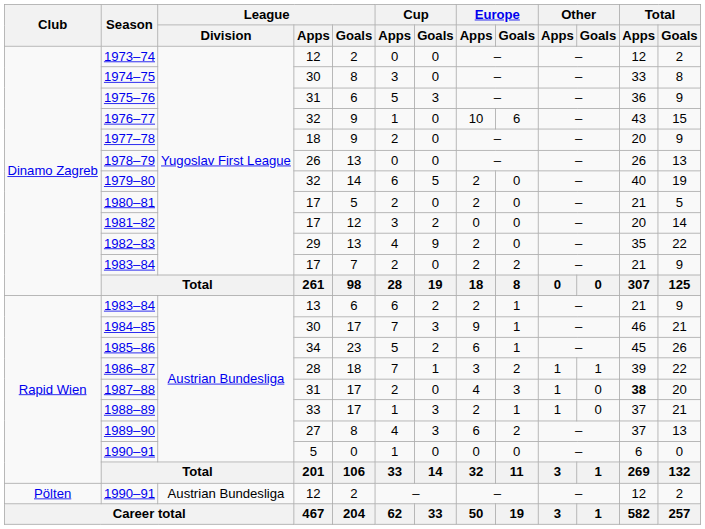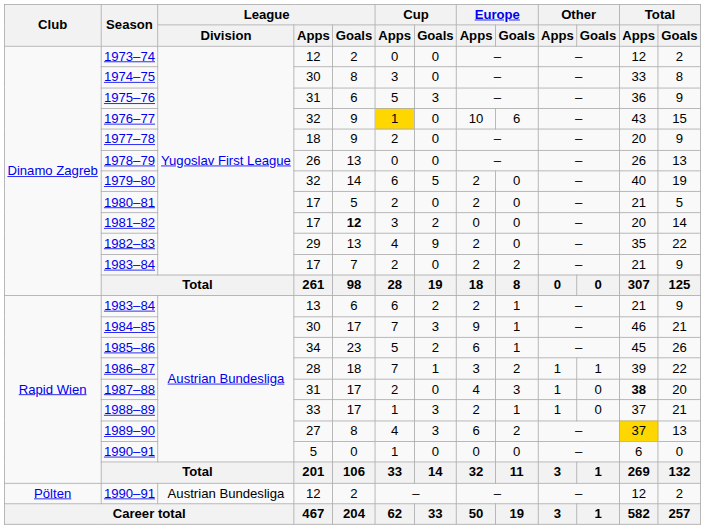1976–77 | Cup / Apps: no background -> gold background
1981–82 | League / Goals: normal -> bold
1989–90 | Total / Apps: no background -> gold background
